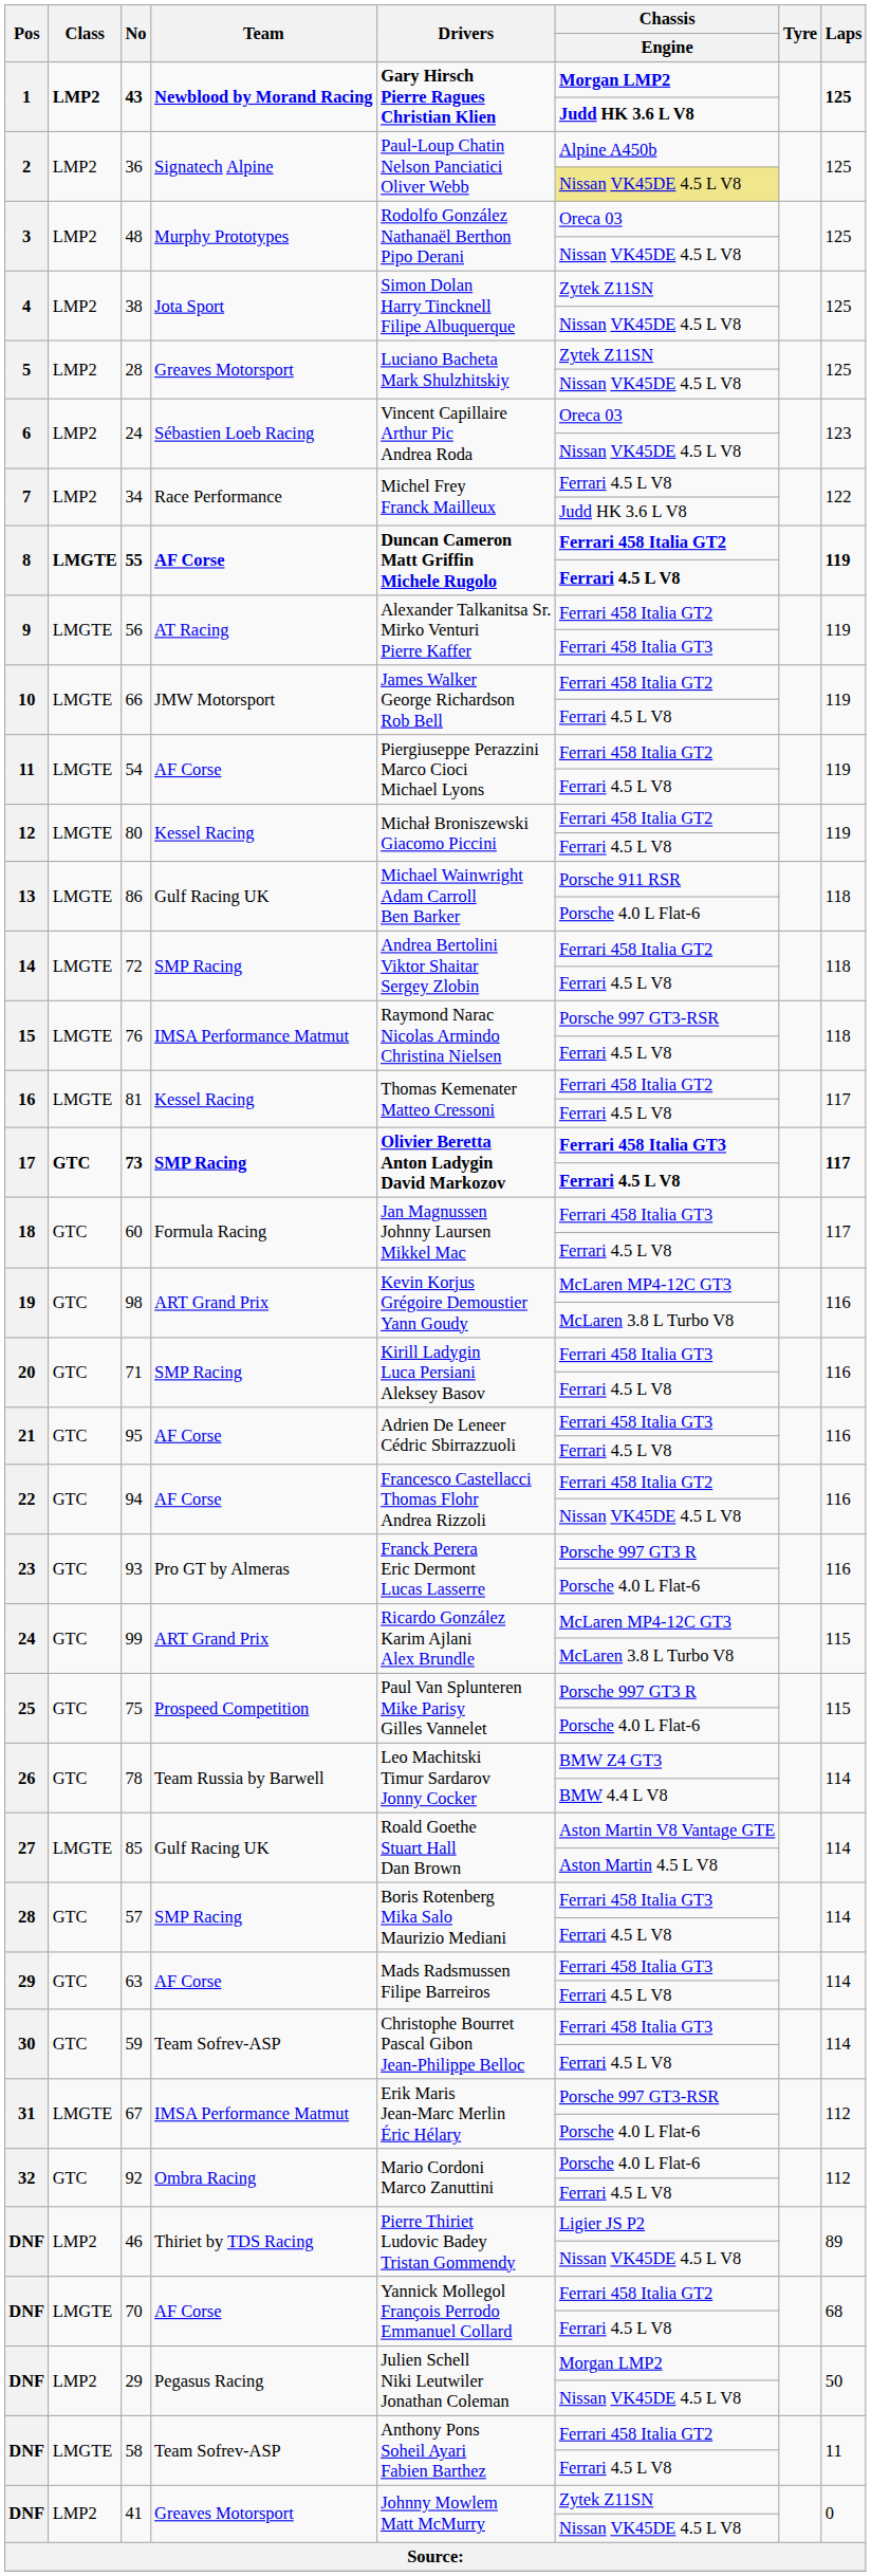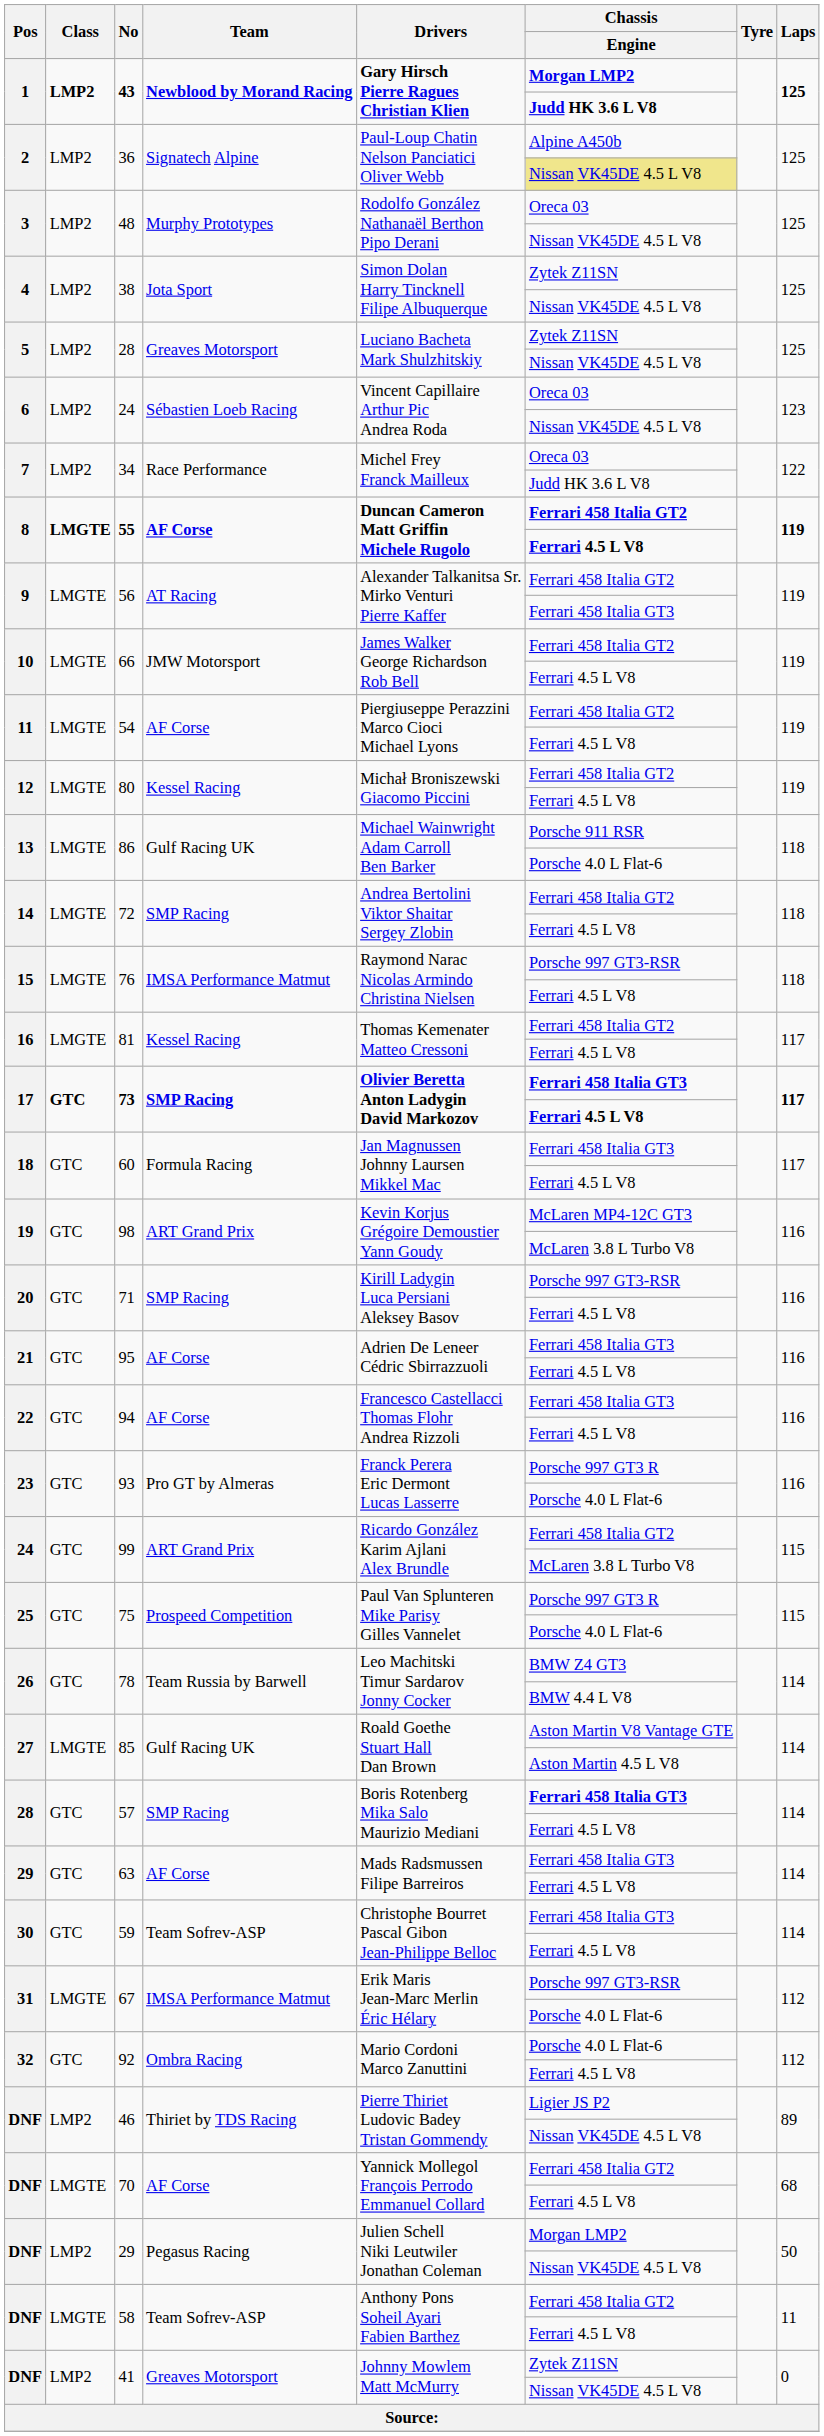row 15 | Chassis / Engine: Ferrari 4.5 L V8 -> Oreca 03
row 41 | Chassis / Engine: Ferrari 458 Italia GT3 -> Porsche 997 GT3-RSR
row 45 | Chassis / Engine: Ferrari 458 Italia GT2 -> Ferrari 458 Italia GT3
row 46 | Chassis / Engine: Nissan VK45DE 4.5 L V8 -> Ferrari 4.5 L V8
row 49 | Chassis / Engine: McLaren MP4-12C GT3 -> Ferrari 458 Italia GT2
row 57 | Chassis / Engine: normal -> bold
